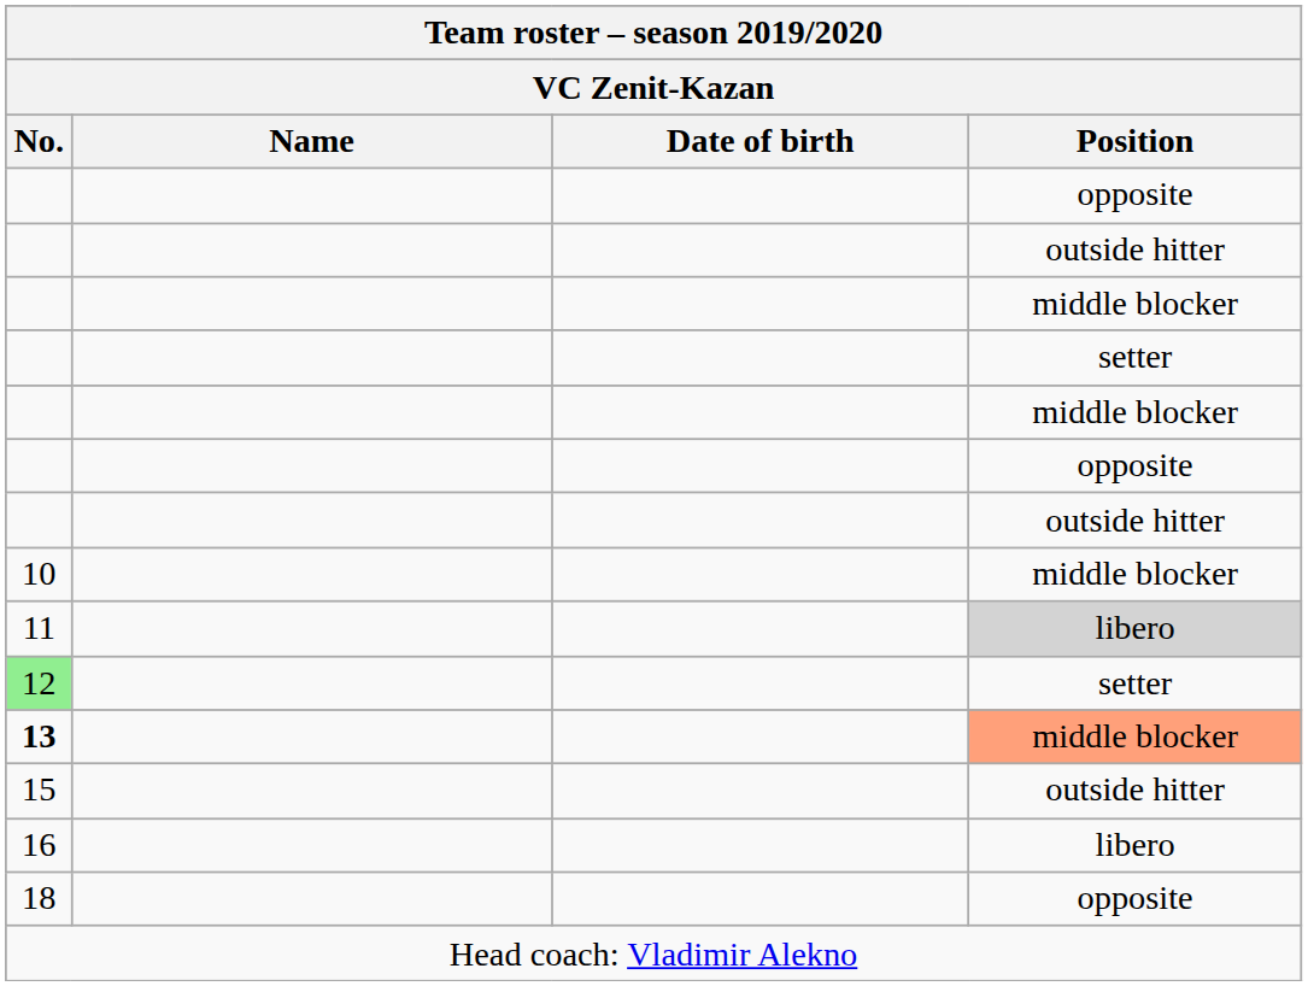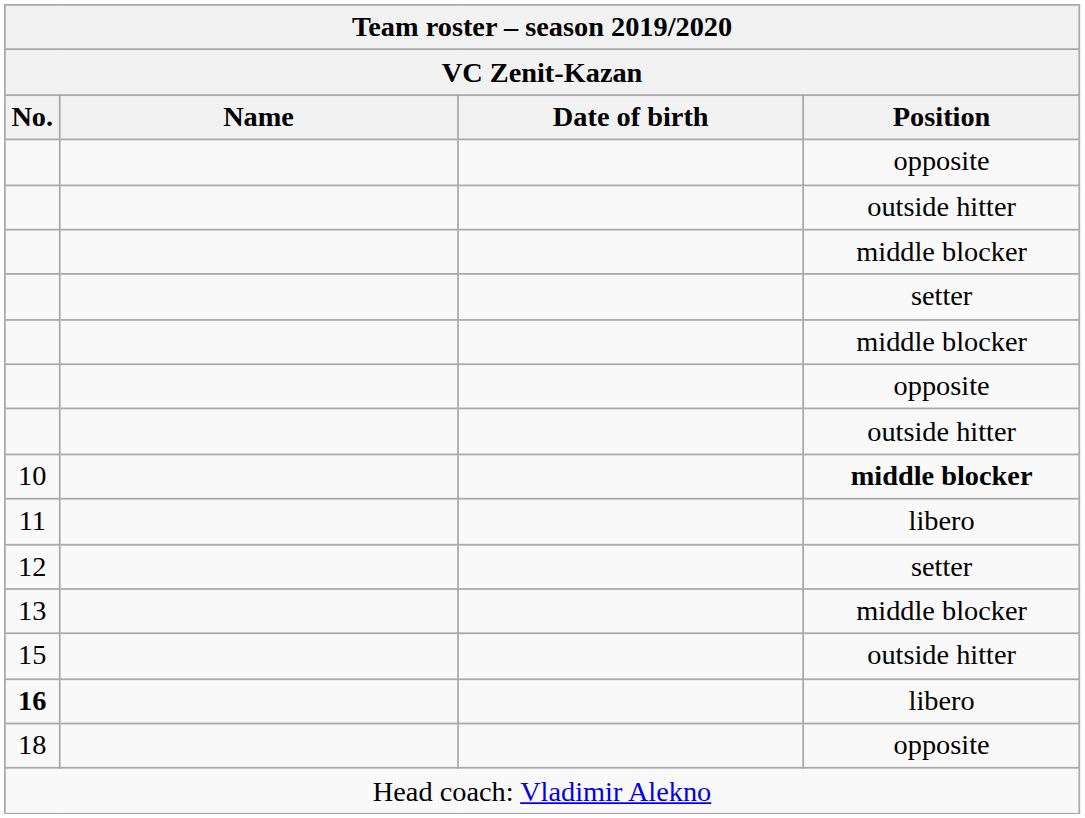10 | Position: normal -> bold
11 | Position: lightgrey background -> no background
12 | No.: lightgreen background -> no background
13 | No.: bold -> normal
13 | Position: lightsalmon background -> no background
16 | No.: normal -> bold
